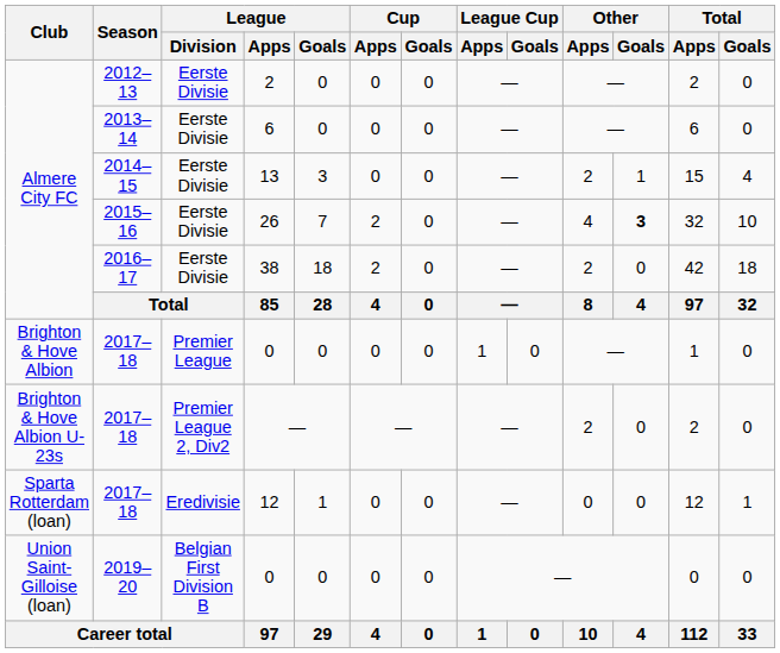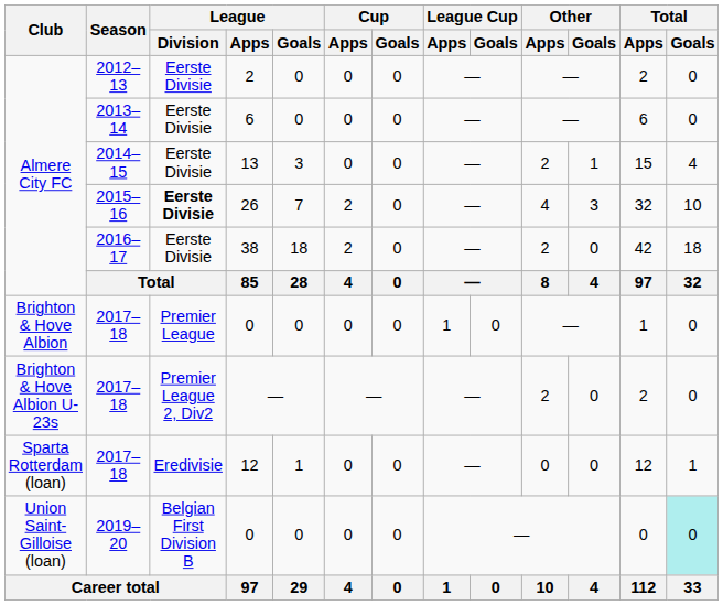26 | League / Division: normal -> bold
26 | Other / Goals: bold -> normal
2019–20 / 0 | Total / Goals: no background -> paleturquoise background
